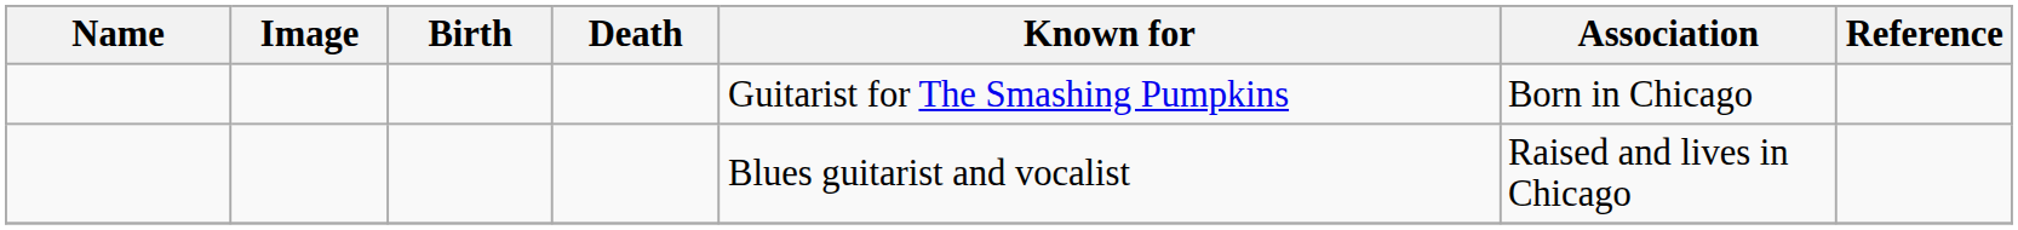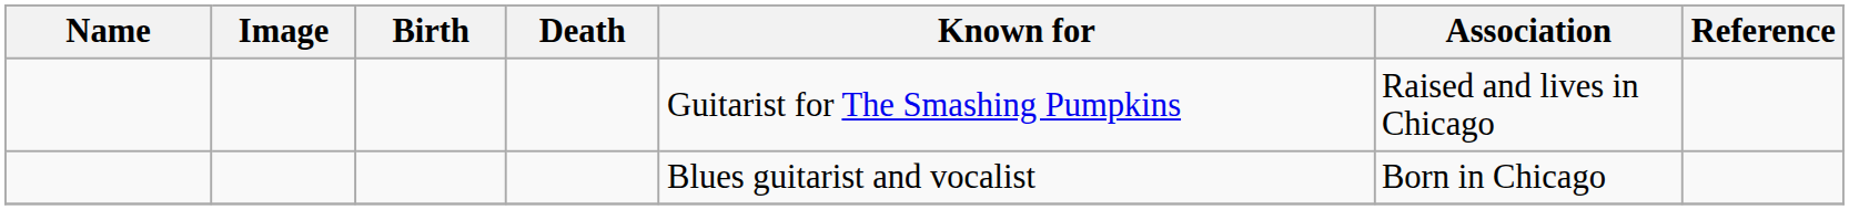row 2 | Association: Born in Chicago -> Raised and lives in Chicago
row 3 | Association: Raised and lives in Chicago -> Born in Chicago
